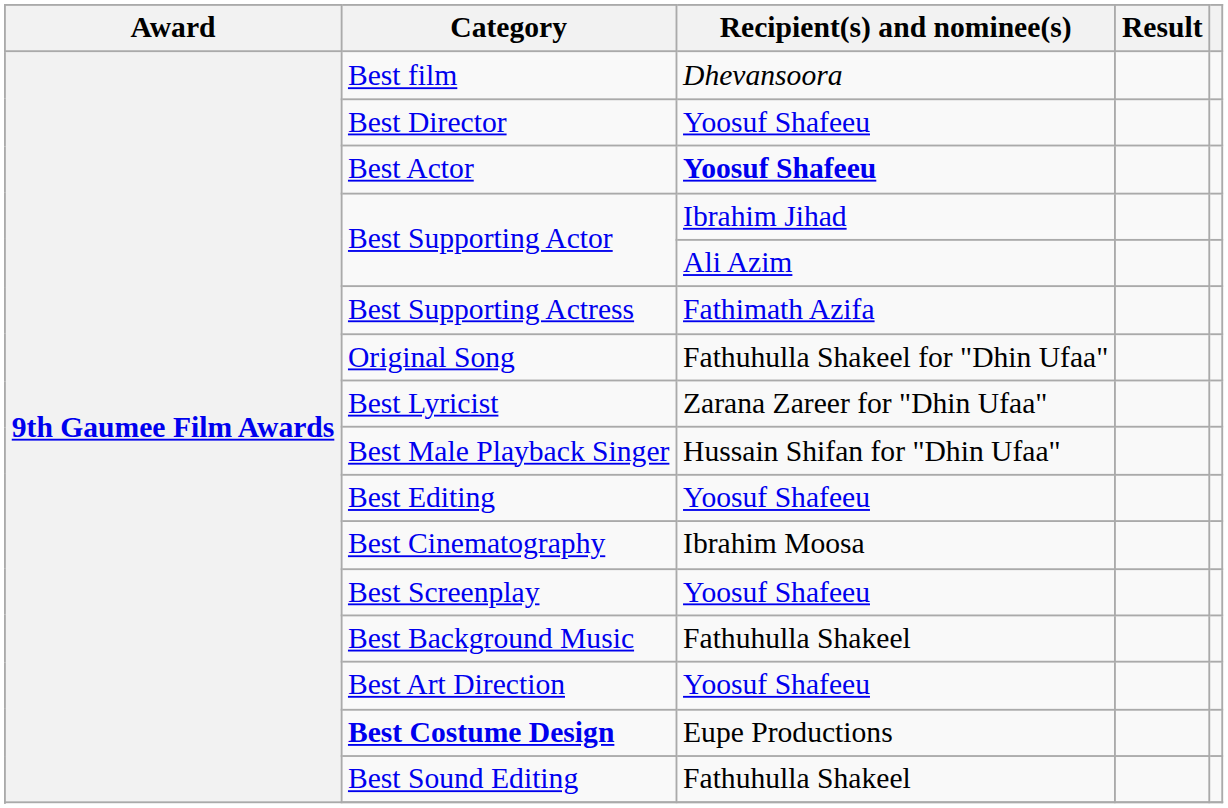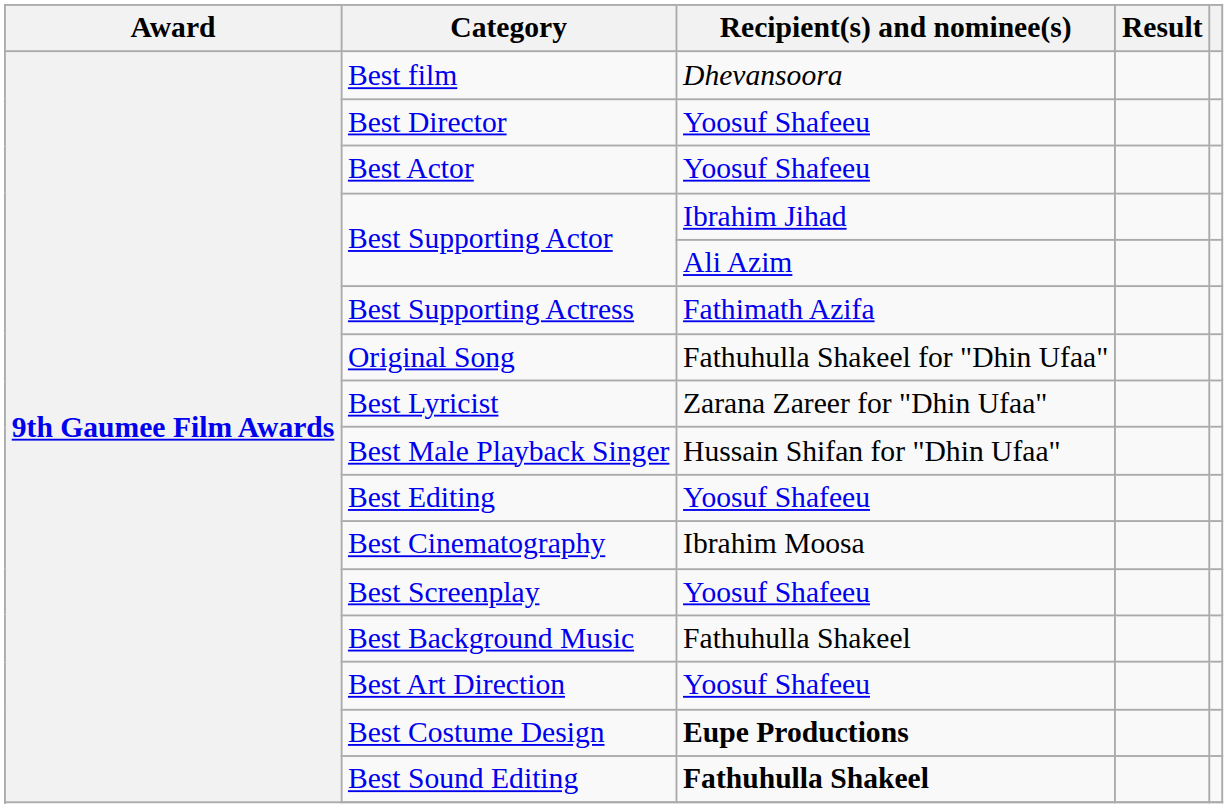Best Actor | Recipient(s) and nominee(s): bold -> normal
Best Costume Design | Category: bold -> normal
Best Costume Design | Recipient(s) and nominee(s): normal -> bold
Best Sound Editing | Recipient(s) and nominee(s): normal -> bold
